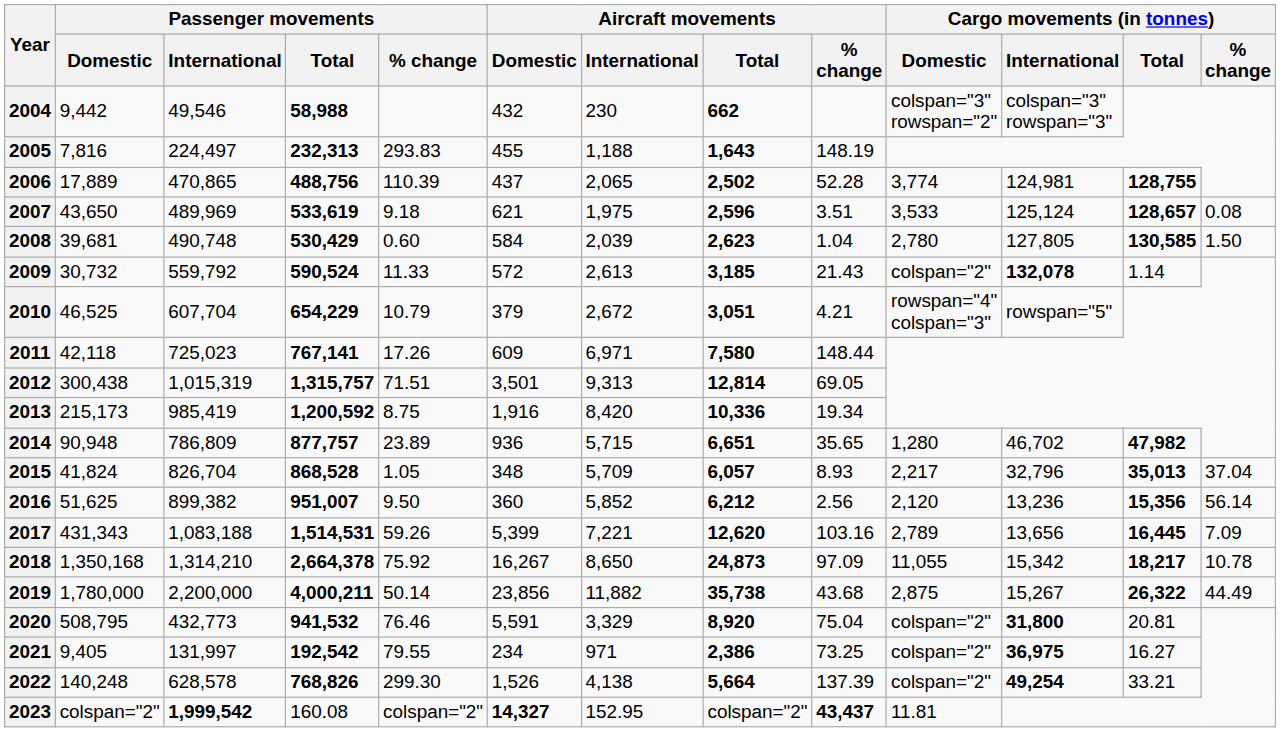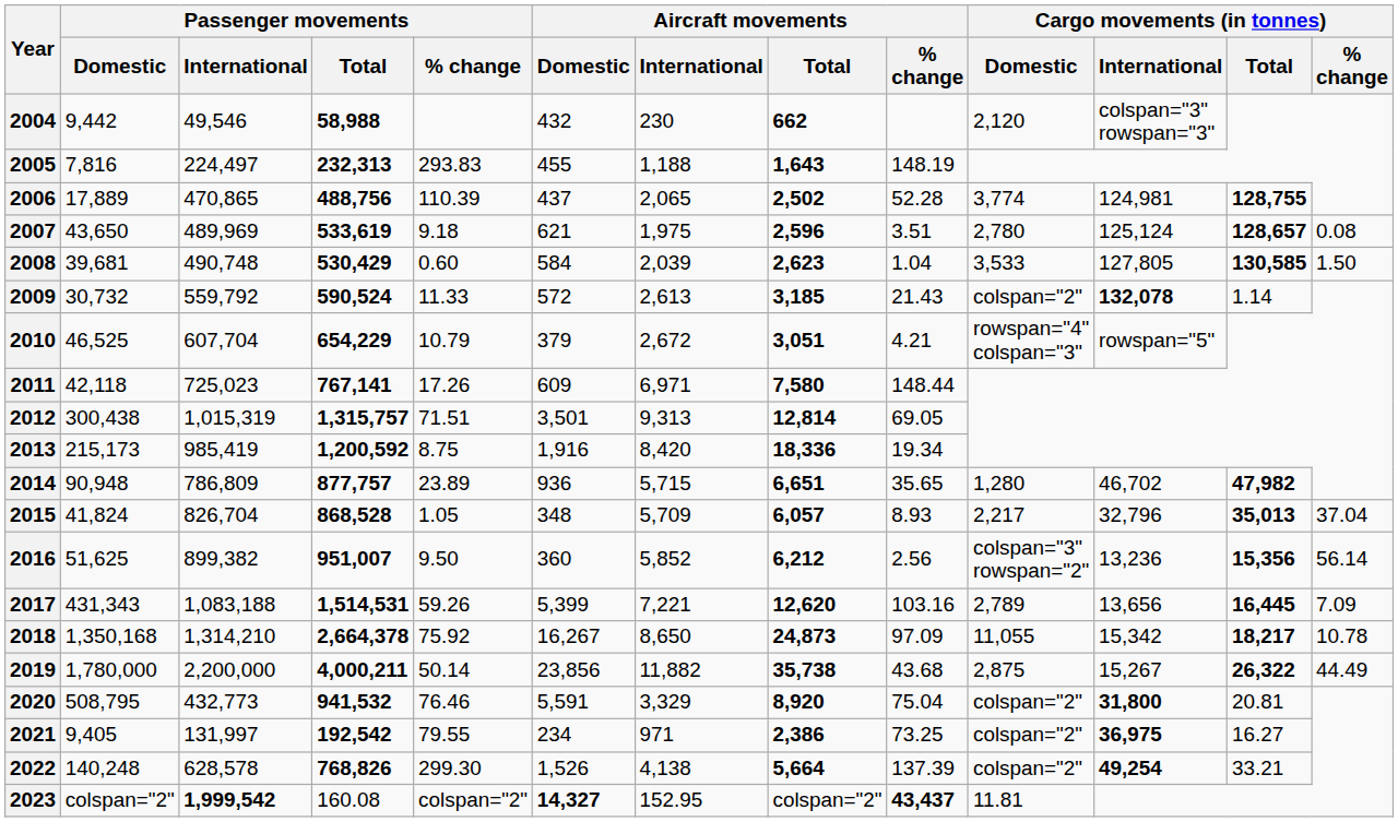2004 | Cargo movements (in tonnes) / Domestic: colspan="3" rowspan="2" -> 2,120
2007 | Cargo movements (in tonnes) / Domestic: 3,533 -> 2,780
2008 | Cargo movements (in tonnes) / Domestic: 2,780 -> 3,533
2013 | Aircraft movements / Total: 10,336 -> 18,336
2016 | Cargo movements (in tonnes) / Domestic: 2,120 -> colspan="3" rowspan="2"
